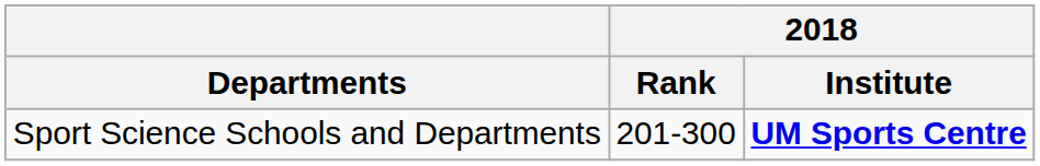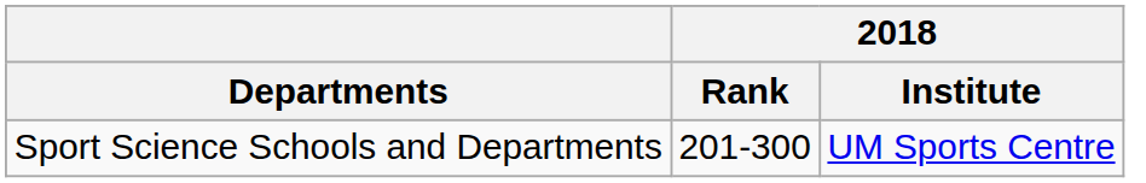Sport Science Schools and Departments | 2018 / Institute: bold -> normal
